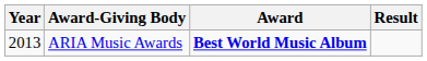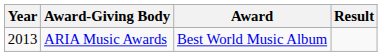ARIA Music Awards | Award: bold -> normal
